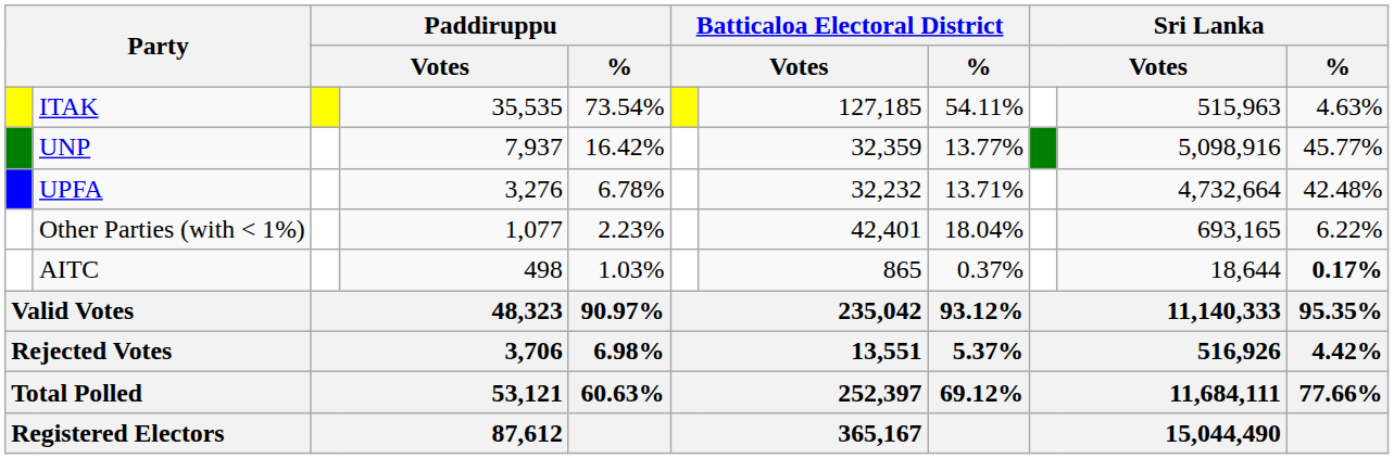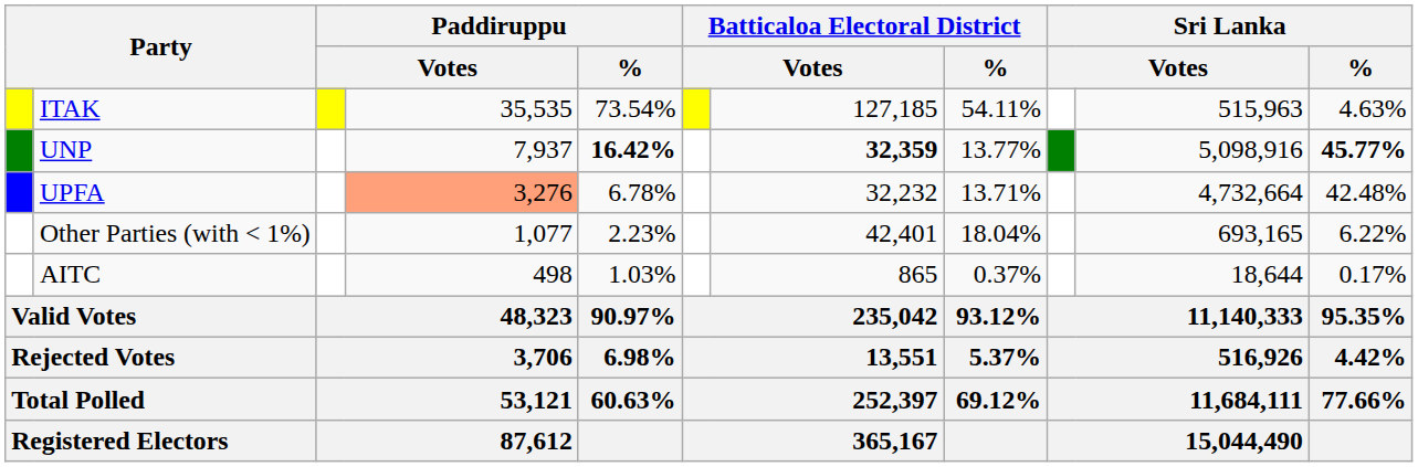UNP | Paddiruppu / %: normal -> bold
UNP | column 7: normal -> bold
UNP | Sri Lanka / %: normal -> bold
UPFA | column 4: no background -> lightsalmon background
AITC | Sri Lanka / %: bold -> normal
